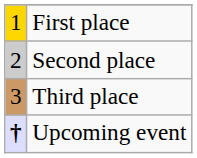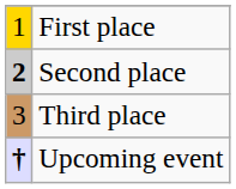Second place | column 1: normal -> bold
